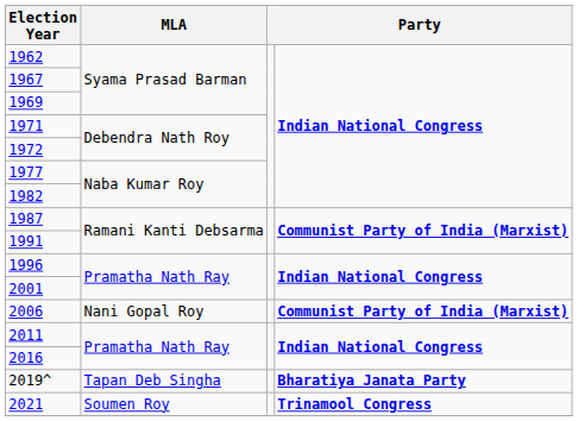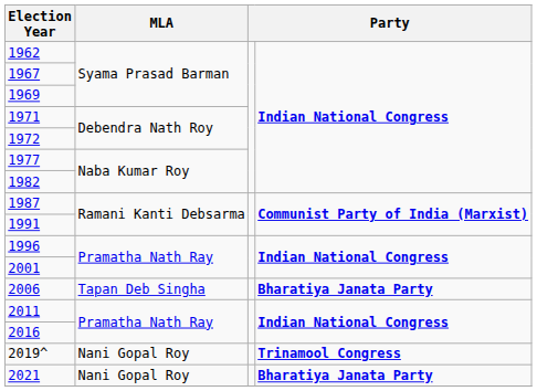2006 | MLA: Nani Gopal Roy -> Tapan Deb Singha
2006 | column 4: Communist Party of India (Marxist) -> Bharatiya Janata Party
2019^ | MLA: Tapan Deb Singha -> Nani Gopal Roy
2019^ | column 4: Bharatiya Janata Party -> Trinamool Congress
2021 | MLA: Soumen Roy -> Nani Gopal Roy
2021 | column 4: Trinamool Congress -> Bharatiya Janata Party
